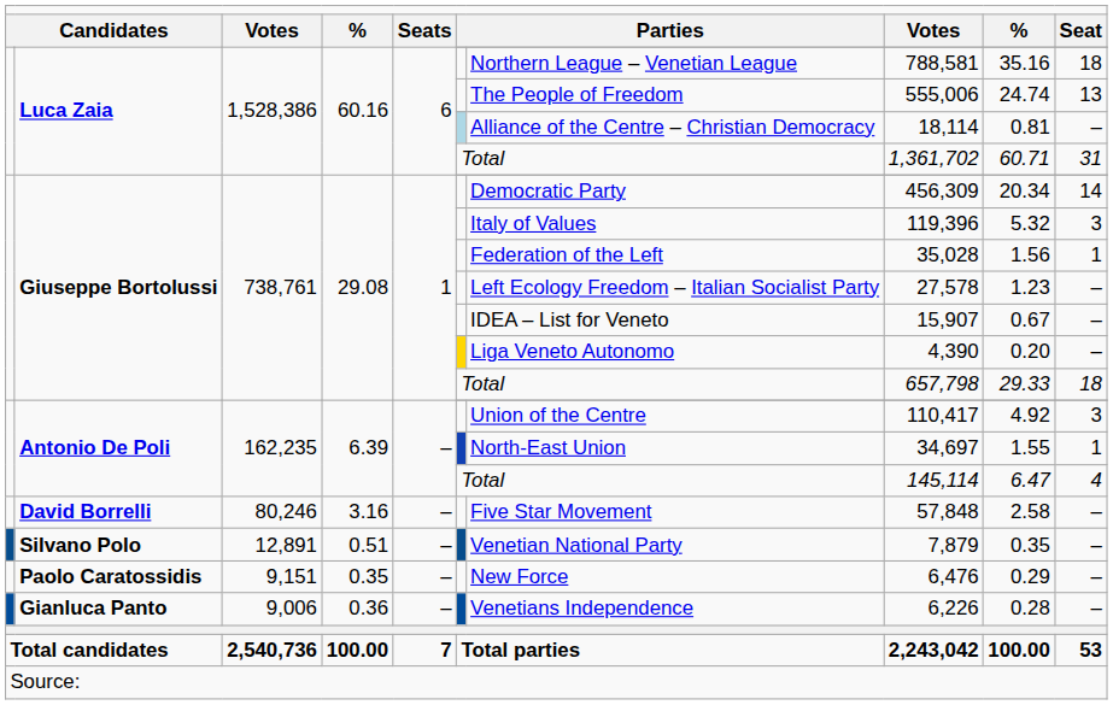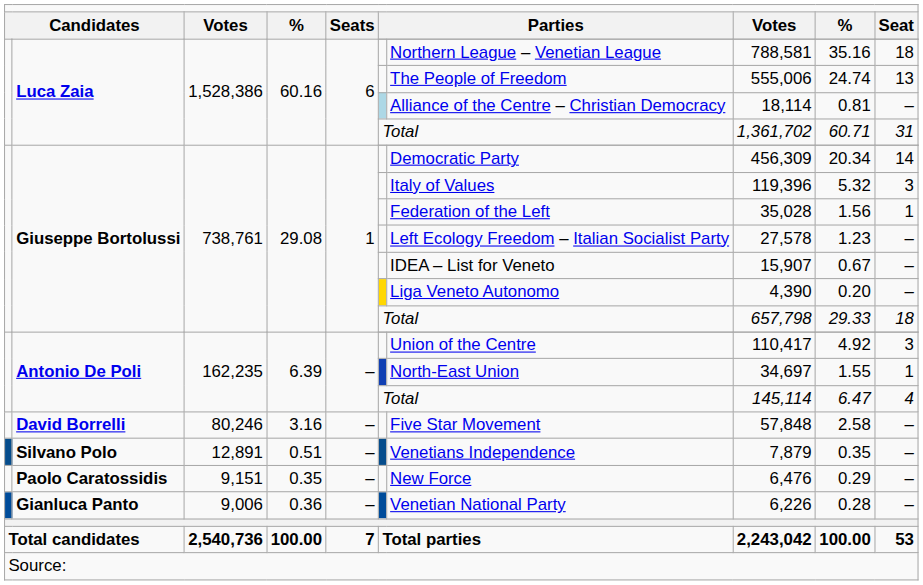Silvano Polo | column 7: Venetian National Party -> Venetians Independence
Gianluca Panto | column 7: Venetians Independence -> Venetian National Party
